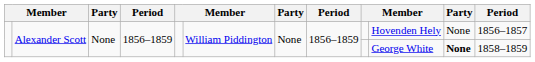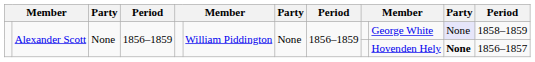row 2 | column 10: Hovenden Hely -> George White
row 2 | column 11: no background -> lavender background
row 2 | column 12: 1856–1857 -> 1858–1859
row 3 | column 10: George White -> Hovenden Hely
row 3 | column 12: 1858–1859 -> 1856–1857
